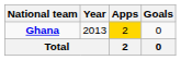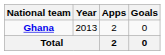Ghana | Apps: gold background -> no background
